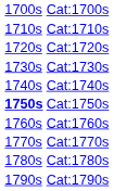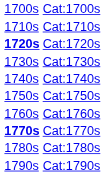Cat:1720s | column 1: normal -> bold
Cat:1750s | column 1: bold -> normal
Cat:1770s | column 1: normal -> bold
